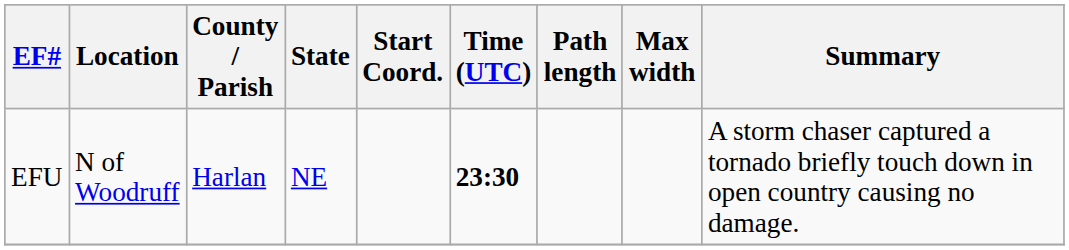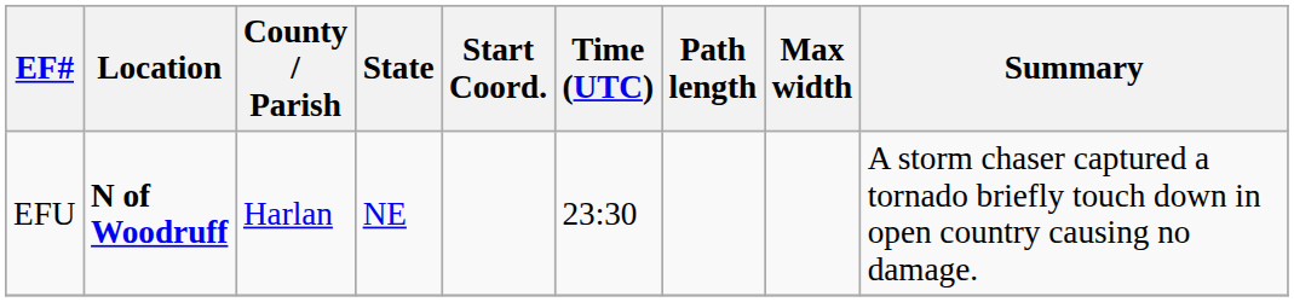EFU | Location: normal -> bold
EFU | Time (UTC): bold -> normal
